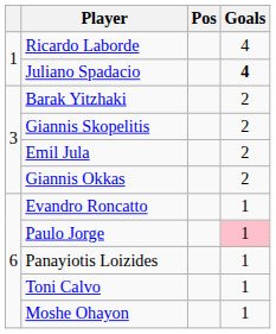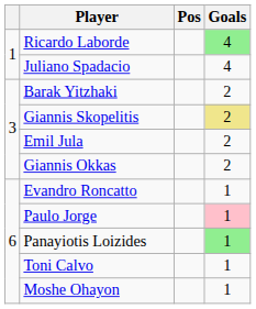Ricardo Laborde | Goals: no background -> lightgreen background
Juliano Spadacio | Goals: bold -> normal
Giannis Skopelitis | Goals: no background -> khaki background
Panayiotis Loizides | Goals: no background -> lightgreen background
